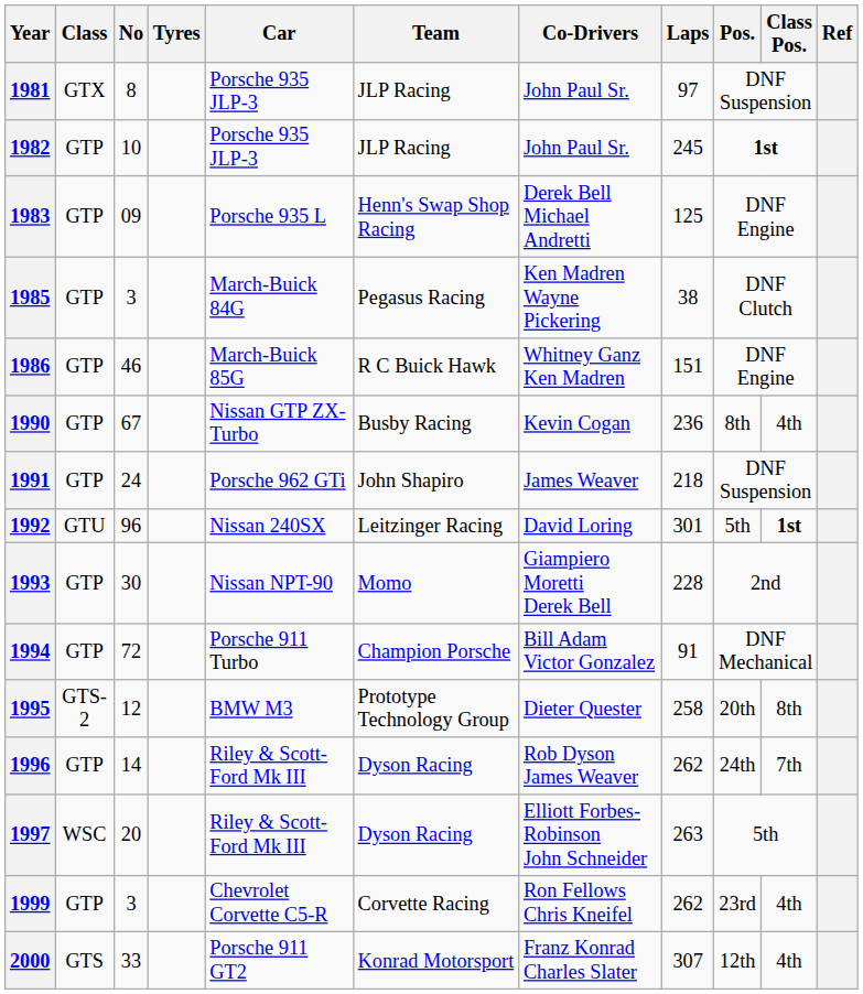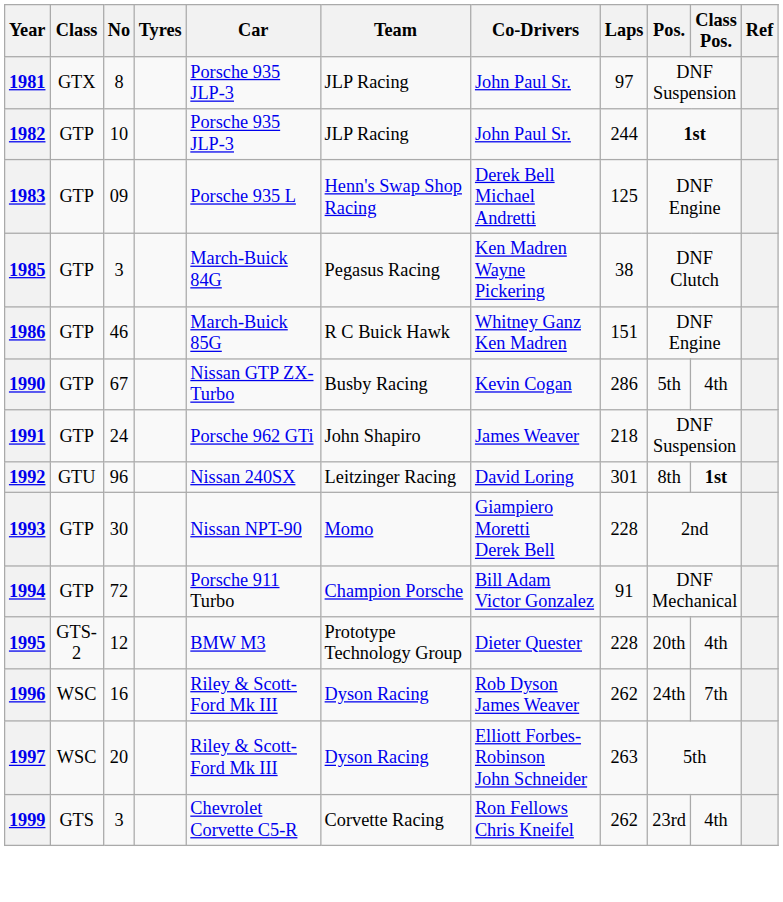1982 | Laps: 245 -> 244
1990 | Laps: 236 -> 286
1990 | Pos.: 8th -> 5th
1992 | Pos.: 5th -> 8th
1995 | Laps: 258 -> 228
1995 | Class Pos.: 8th -> 4th
1996 | Class: GTP -> WSC
1996 | No: 14 -> 16
1999 | Class: GTP -> GTS
- row: 2000 | GTS | 33 | Porsche 911 GT2 | Konrad Motorsport | Franz Konrad Charles Slater | 307 | 12th | 4th
